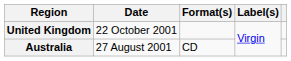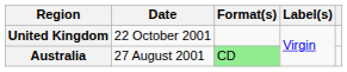Australia | Format(s): no background -> lightgreen background
